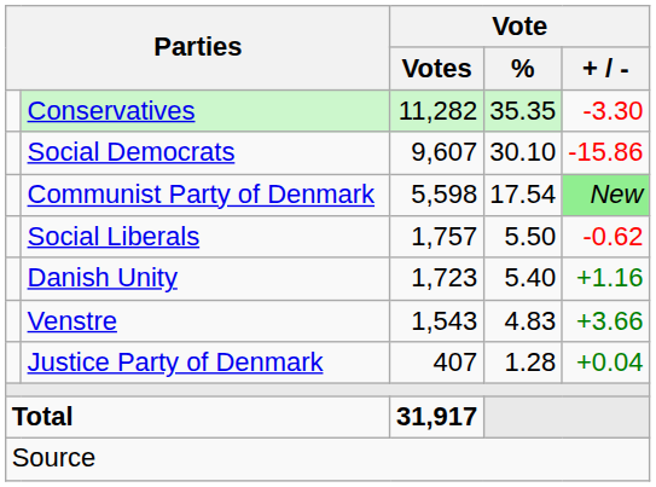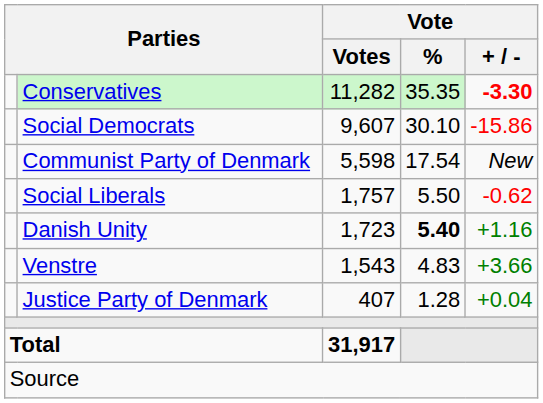Conservatives | Vote / + / -: normal -> bold
Communist Party of Denmark | Vote / + / -: lightgreen background -> no background
Danish Unity | Vote / %: normal -> bold
